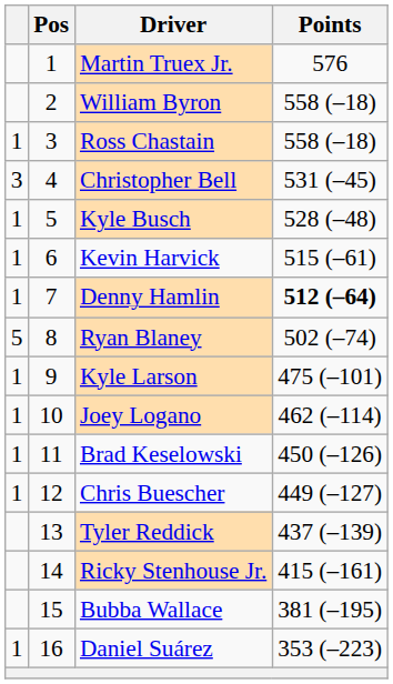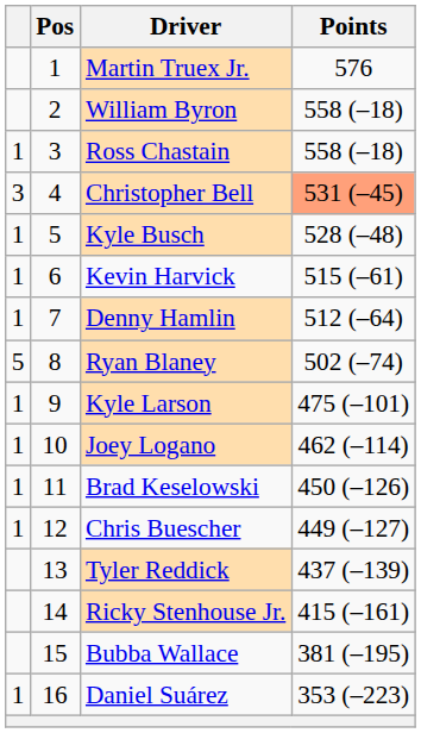Christopher Bell | Points: no background -> lightsalmon background
Denny Hamlin | Points: bold -> normal
